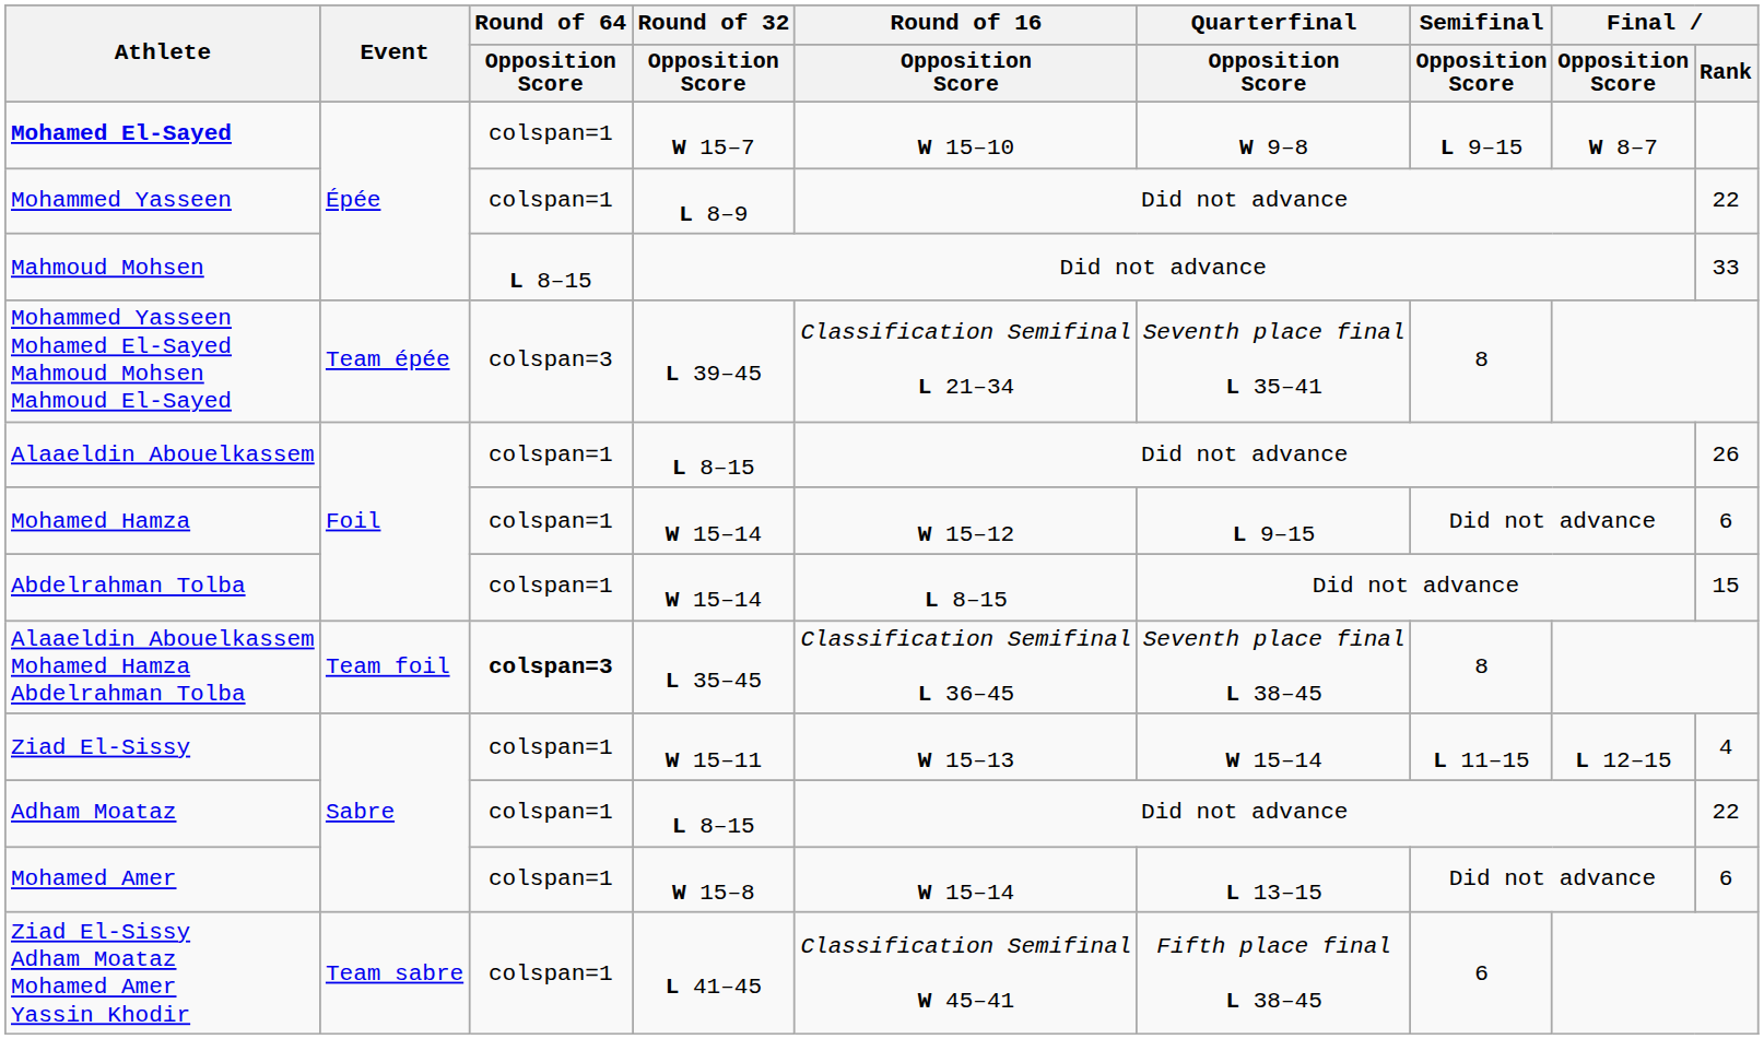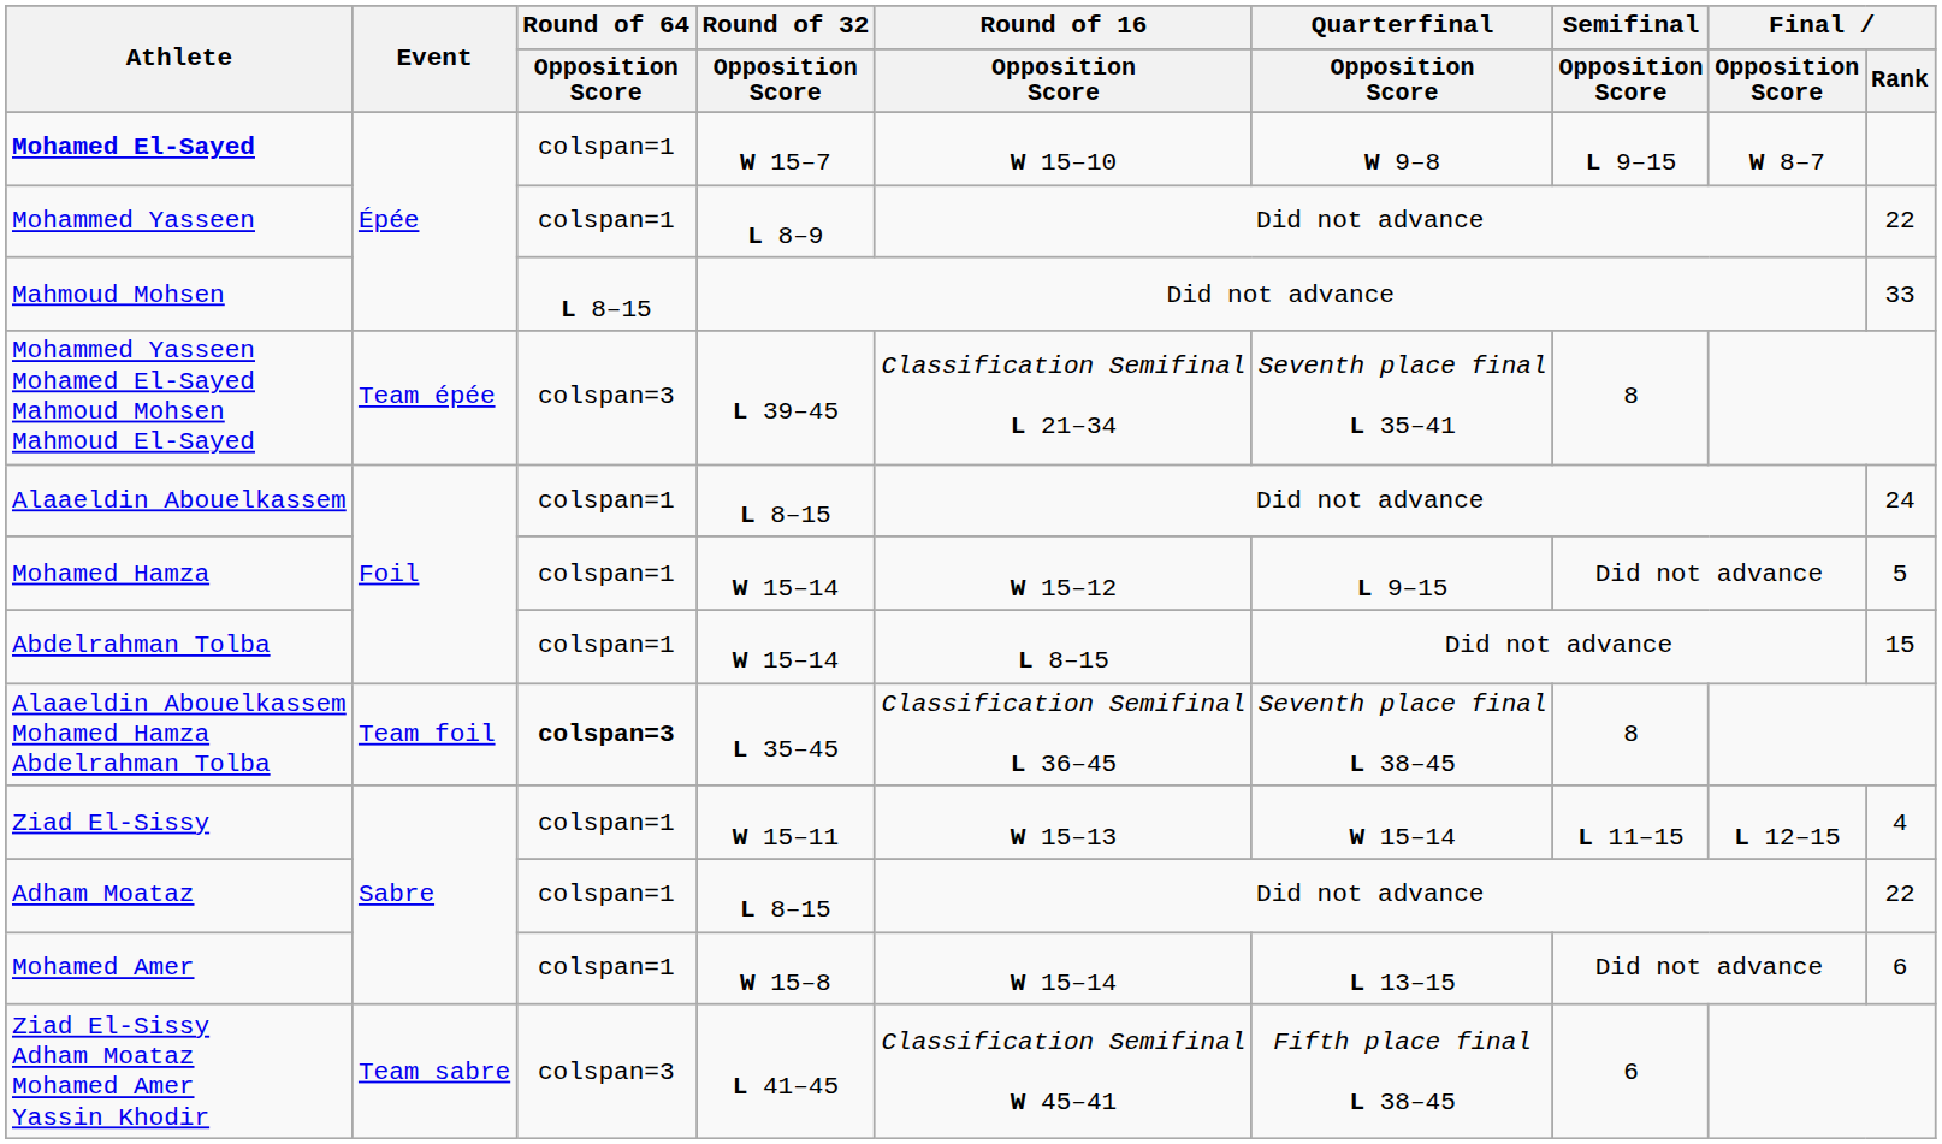Alaaeldin Abouelkassem | Final / Rank: 26 -> 24
Mohamed Hamza | Final / Rank: 6 -> 5
Ziad El-Sissy Adham Moataz Mohamed Amer Yassin Khodir | Round of 64 / Opposition Score: colspan=1 -> colspan=3
